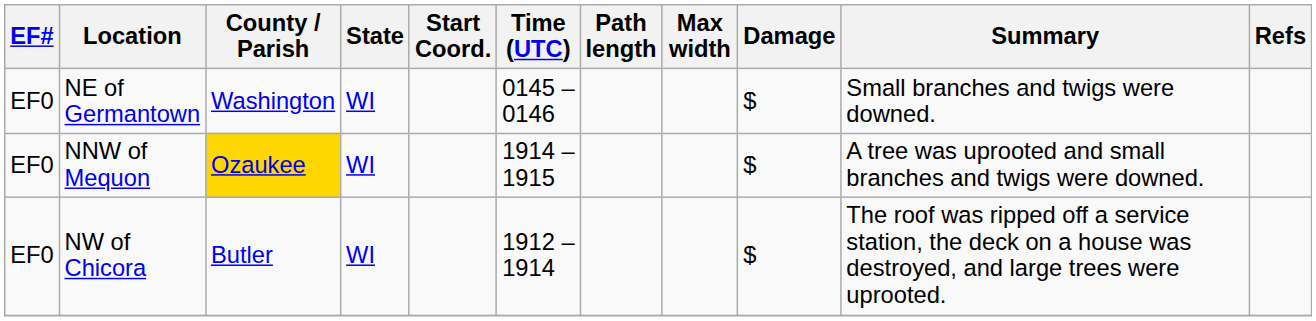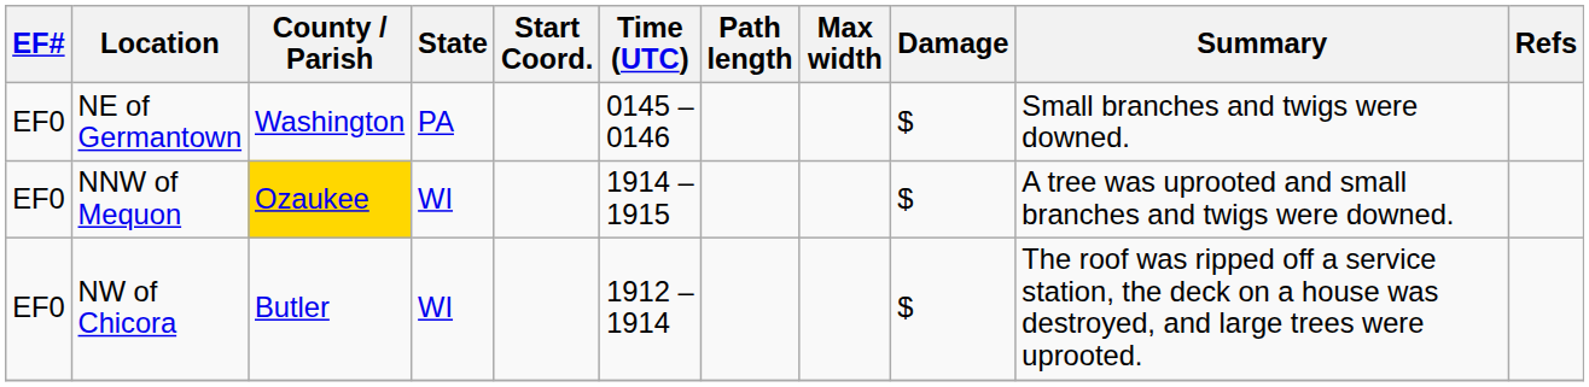NE of Germantown | State: WI -> PA
